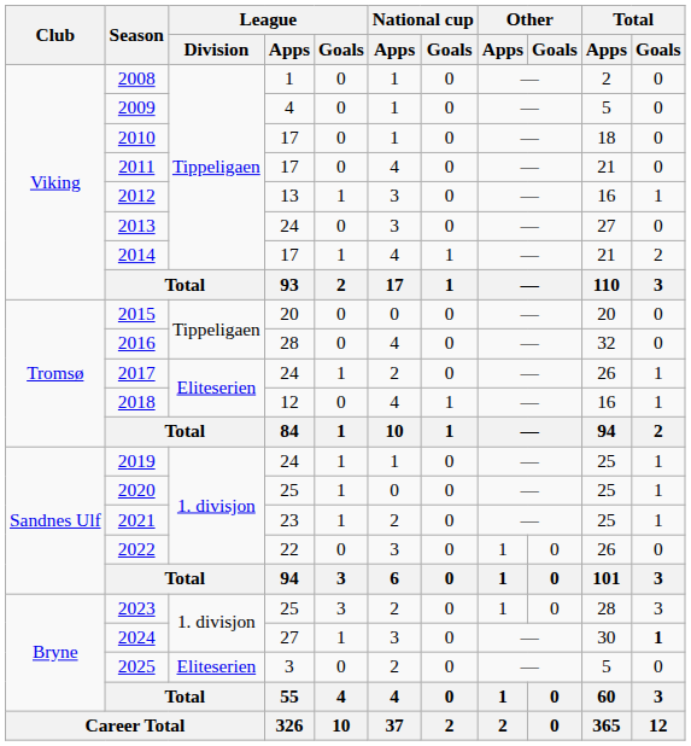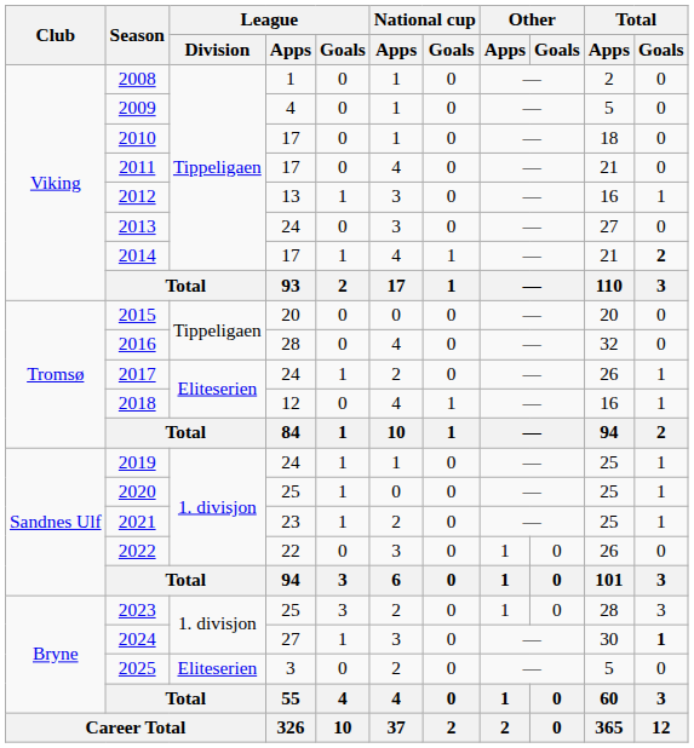2014 | Total / Goals: normal -> bold
